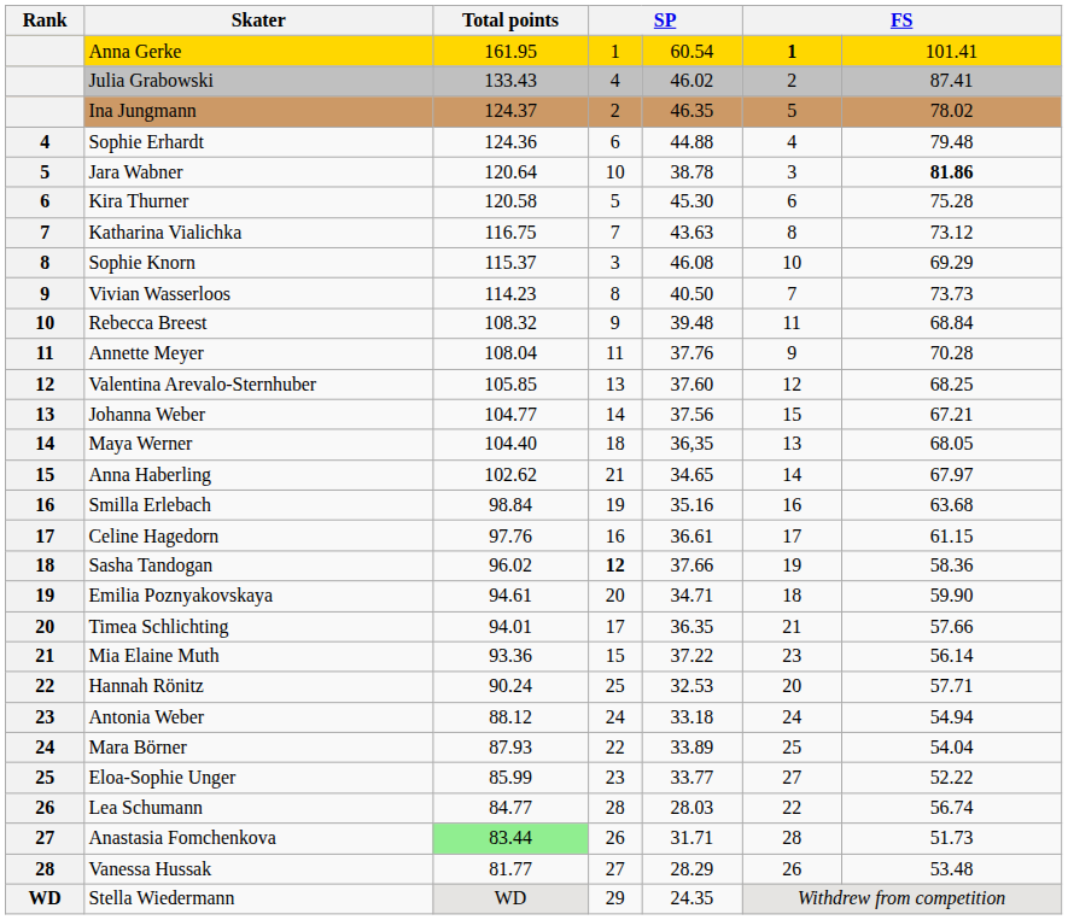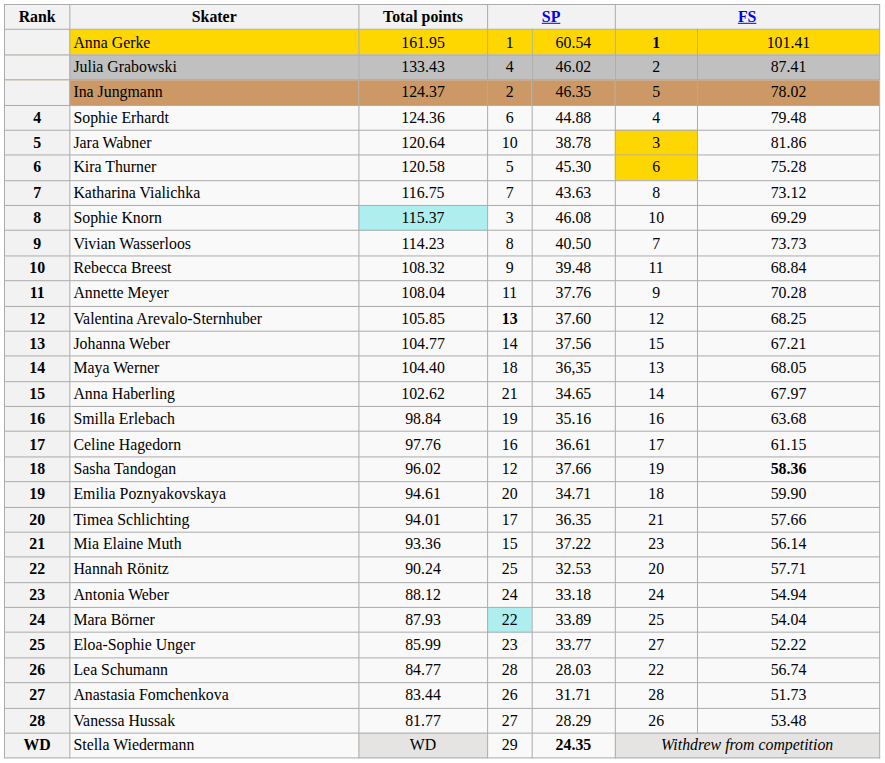Jara Wabner | column 6: no background -> gold background
Jara Wabner | column 7: bold -> normal
Kira Thurner | column 6: no background -> gold background
Sophie Knorn | Total points: no background -> paleturquoise background
Valentina Arevalo-Sternhuber | column 4: normal -> bold
Sasha Tandogan | column 4: bold -> normal
Sasha Tandogan | column 7: normal -> bold
Mara Börner | column 4: no background -> paleturquoise background
Anastasia Fomchenkova | Total points: lightgreen background -> no background
Stella Wiedermann | column 5: normal -> bold
